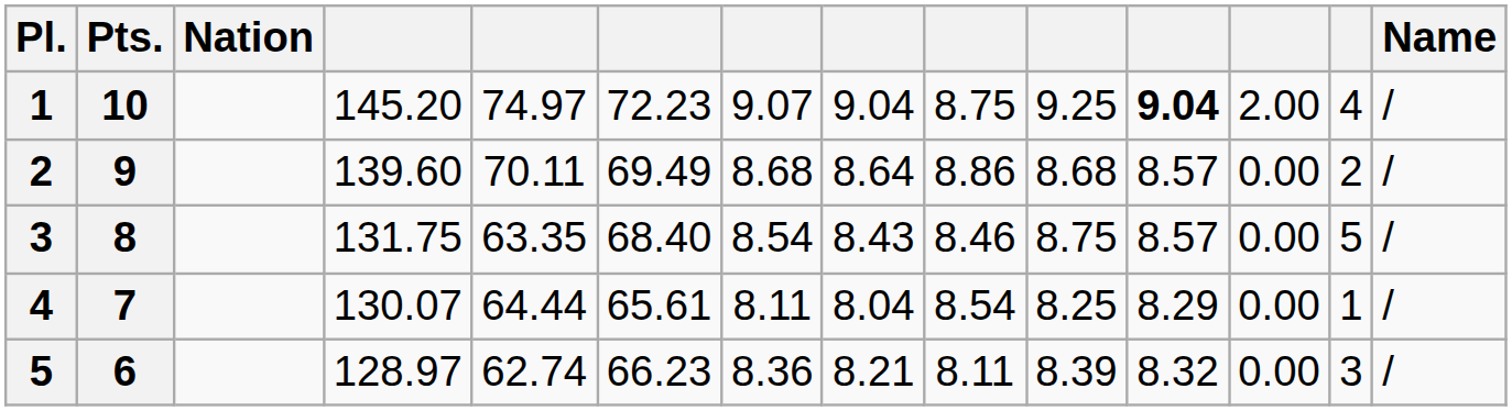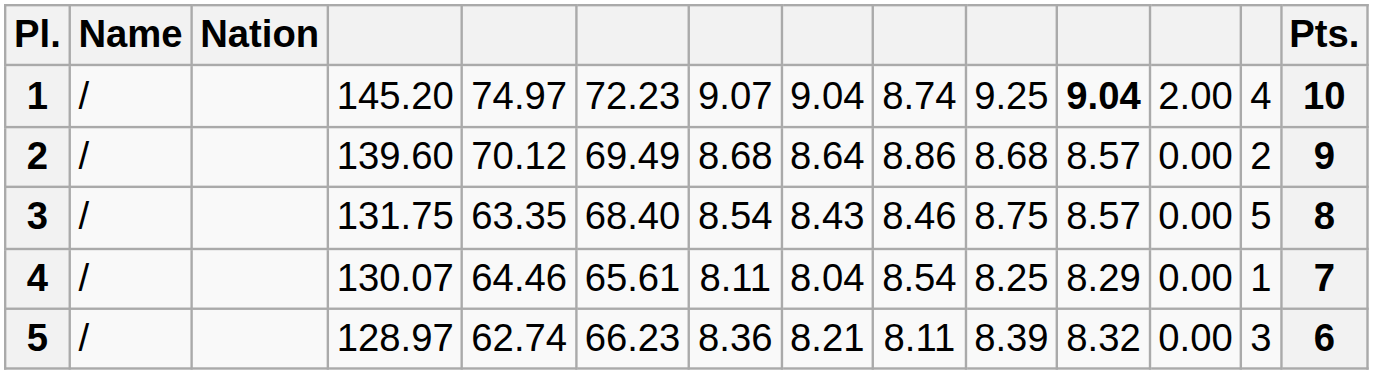columns swapped: Name <-> Pts.
row 2 | column 9: 8.75 -> 8.74
row 3 | column 5: 70.11 -> 70.12
row 5 | column 5: 64.44 -> 64.46
